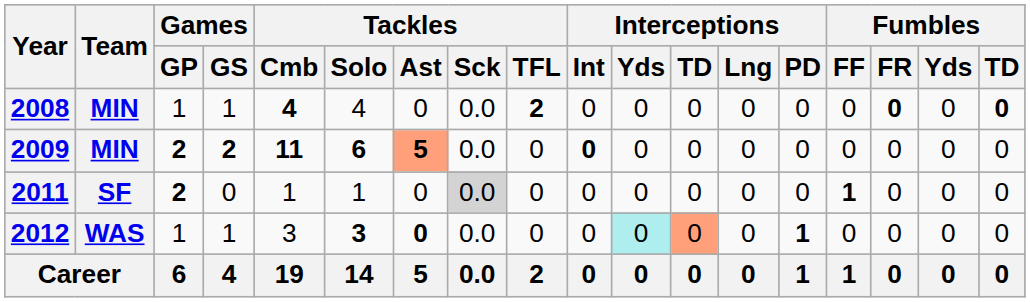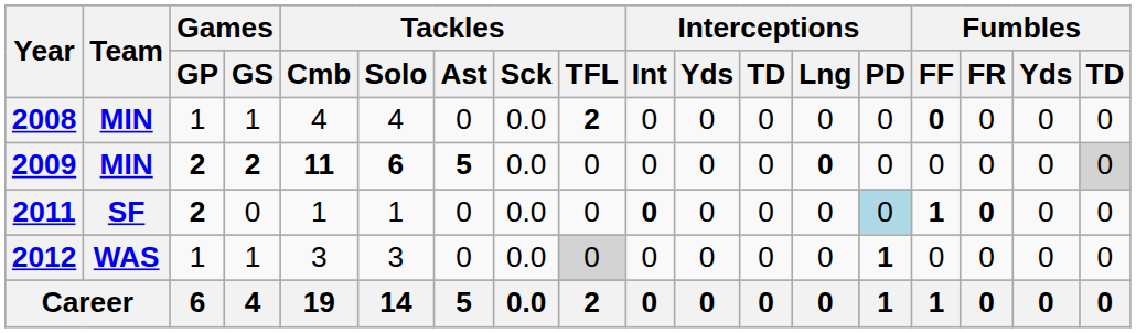2008 | Tackles / Cmb: bold -> normal
2008 | Fumbles / FF: normal -> bold
2008 | Fumbles / FR: bold -> normal
2008 | Fumbles / TD: bold -> normal
2009 | Tackles / Ast: lightsalmon background -> no background
2009 | Interceptions / Int: bold -> normal
2009 | Interceptions / Lng: normal -> bold
2009 | Fumbles / TD: no background -> lightgrey background
2011 | Tackles / Sck: lightgrey background -> no background
2011 | Interceptions / Int: normal -> bold
2011 | Interceptions / PD: no background -> lightblue background
2011 | Fumbles / FR: normal -> bold
2012 | Tackles / Solo: bold -> normal
2012 | Tackles / Ast: bold -> normal
2012 | Tackles / TFL: no background -> lightgrey background
2012 | Interceptions / Yds: paleturquoise background -> no background
2012 | Interceptions / TD: lightsalmon background -> no background
